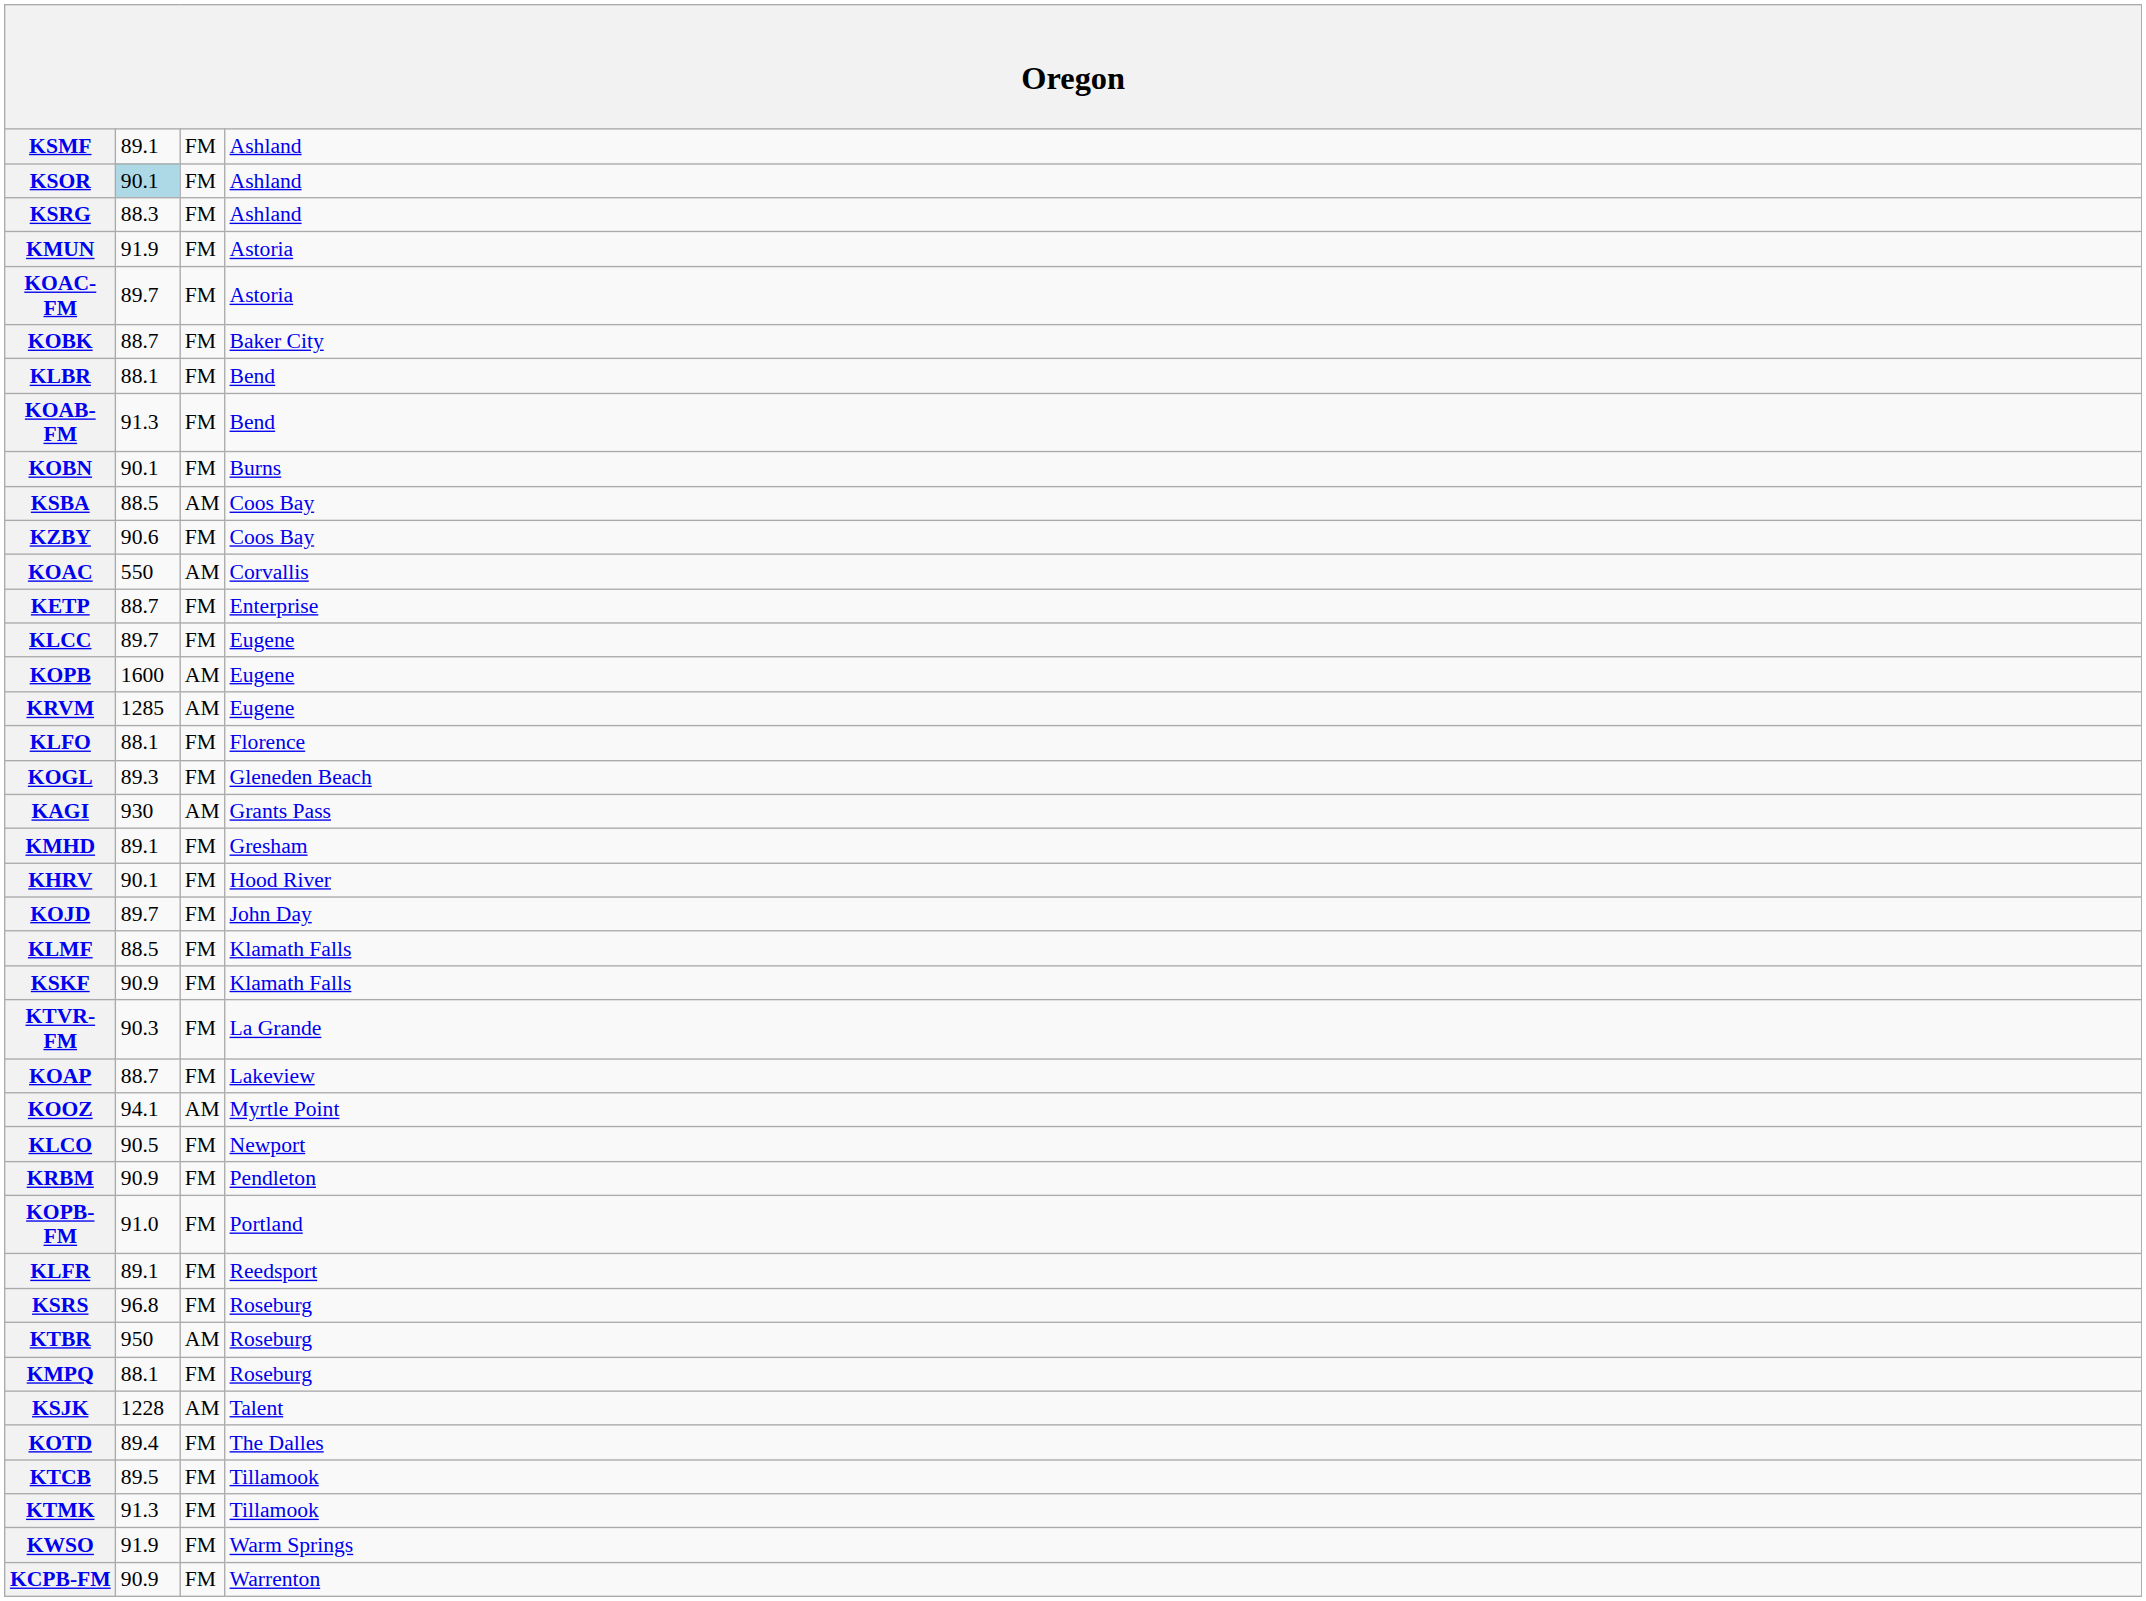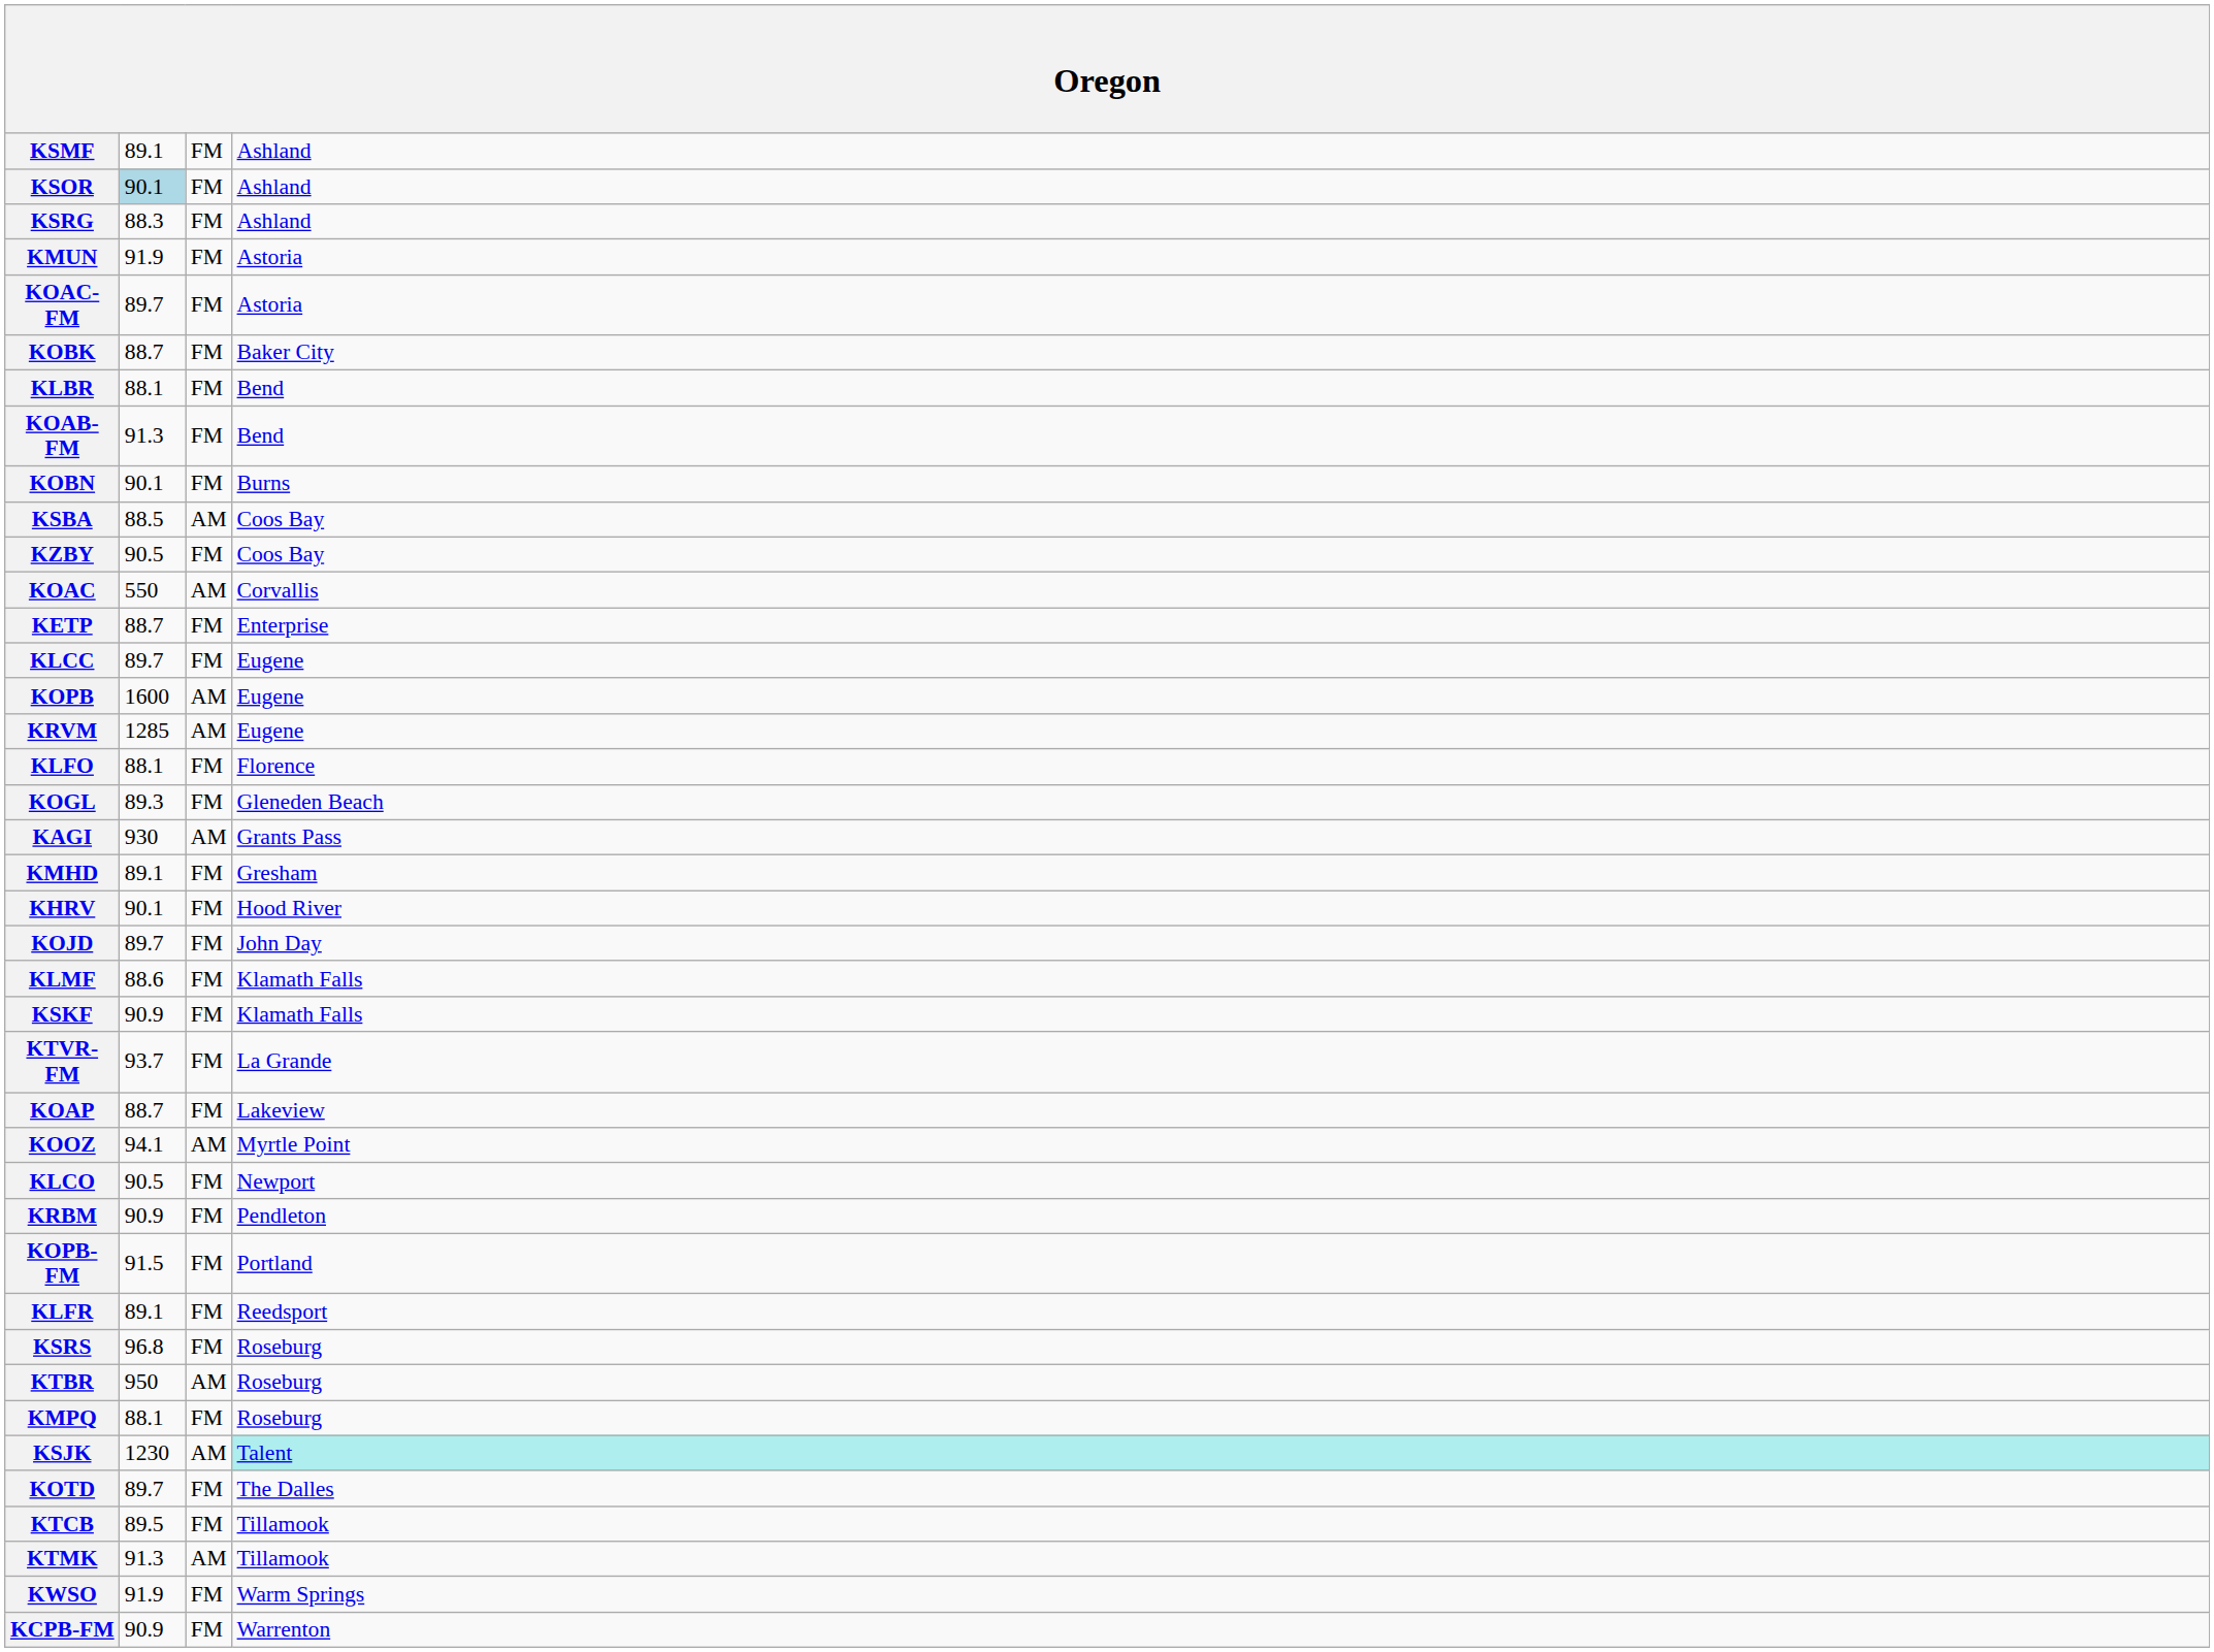KZBY | column 2: 90.6 -> 90.5
KLMF | column 2: 88.5 -> 88.6
KTVR-FM | column 2: 90.3 -> 93.7
KOPB-FM | column 2: 91.0 -> 91.5
KSJK | column 2: 1228 -> 1230
KSJK | column 4: no background -> paleturquoise background
KOTD | column 2: 89.4 -> 89.7
KTMK | column 3: FM -> AM
